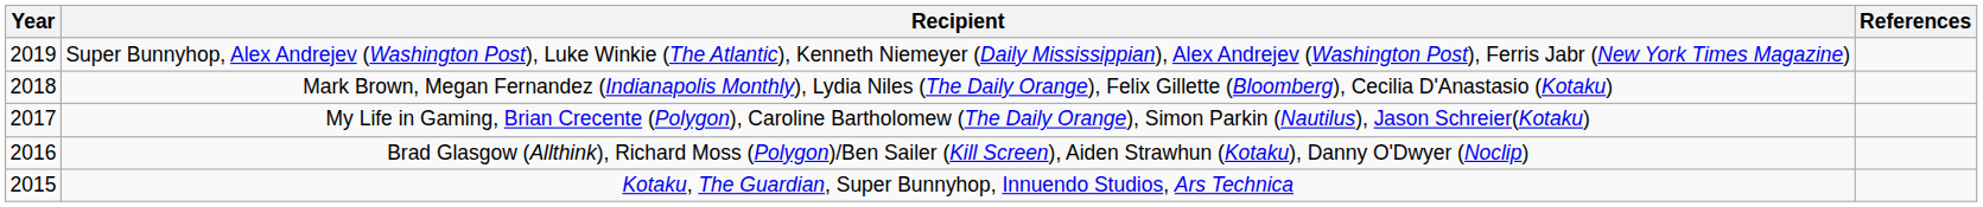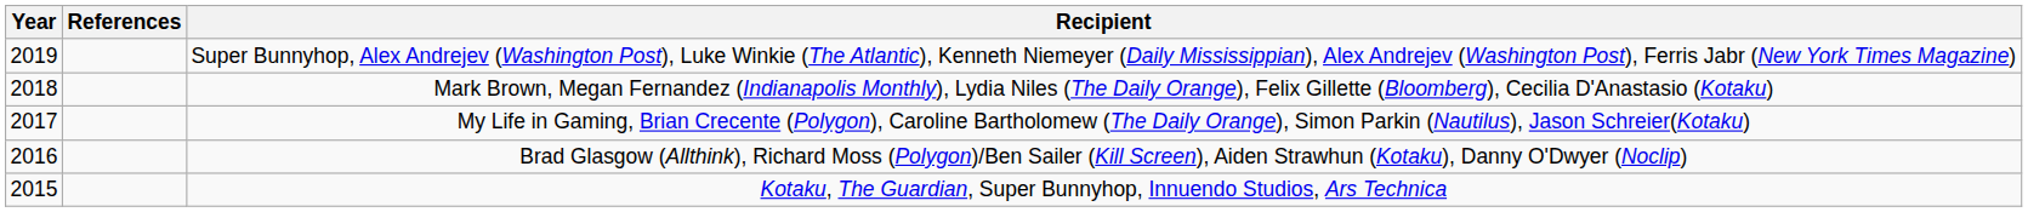columns swapped: Recipient <-> References
